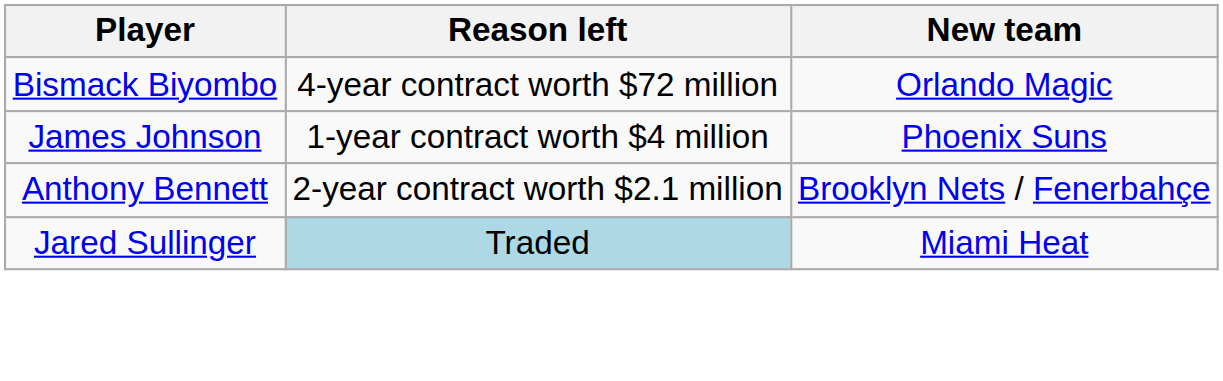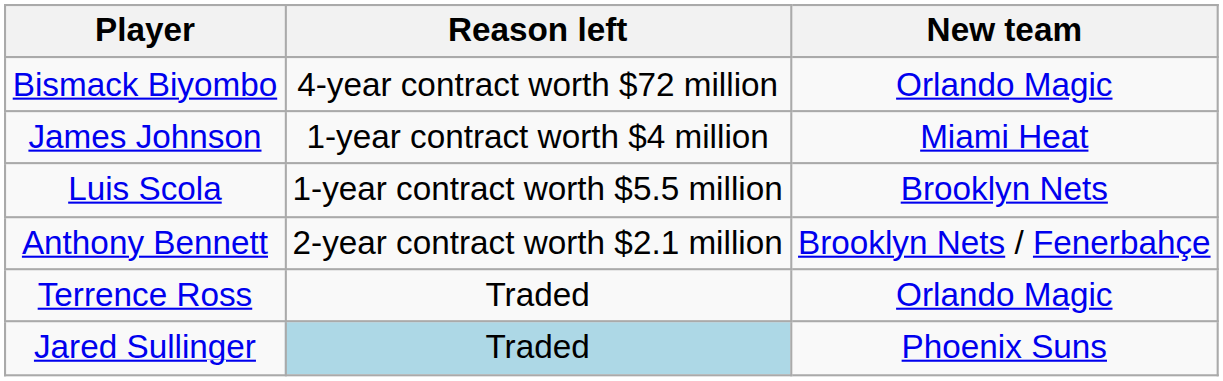James Johnson | New team: Phoenix Suns -> Miami Heat
+ row: Luis Scola | 1-year contract worth $5.5 million | Brooklyn Nets
+ row: Terrence Ross | Traded | Orlando Magic
Jared Sullinger | New team: Miami Heat -> Phoenix Suns
